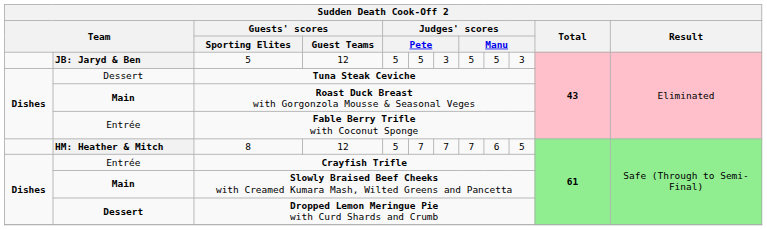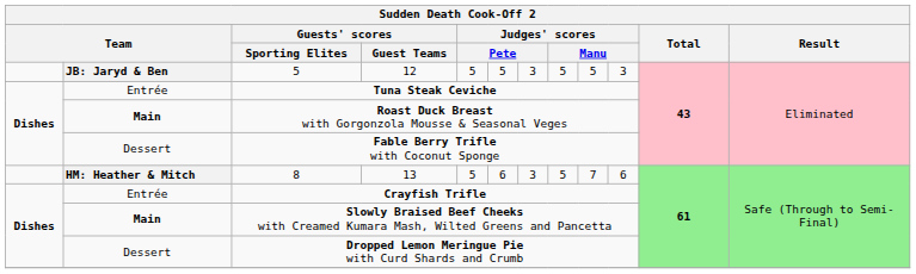Tuna Steak Ceviche | column 2: Dessert -> Entrée
Fable Berry Trifle with Coconut Sponge | column 2: Entrée -> Dessert
8 | Guests' scores / Guest Teams: 12 -> 13
8 | column 6: 7 -> 6
8 | column 7: 7 -> 3
8 | column 8: 7 -> 5
8 | column 9: 6 -> 7
8 | column 10: 5 -> 6
Dropped Lemon Meringue Pie with Curd Shards and Crumb | column 2: bold -> normal
